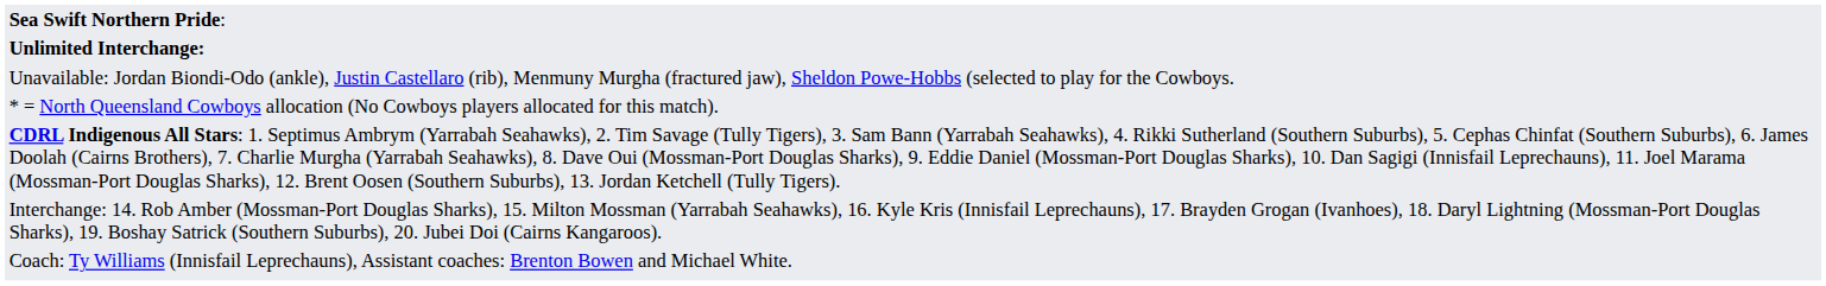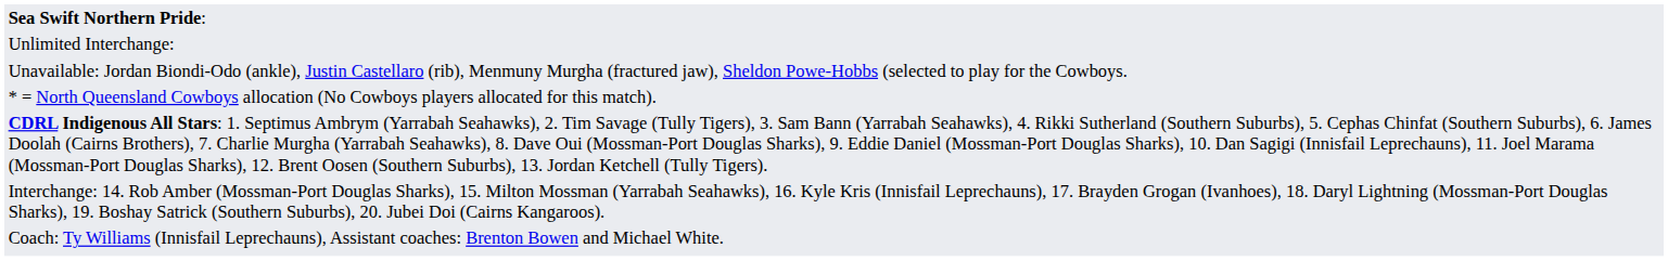row 2 | column 1: bold -> normal
